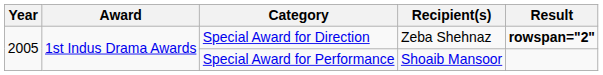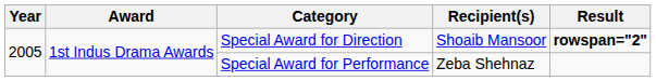Special Award for Direction | Recipient(s): Zeba Shehnaz -> Shoaib Mansoor
Special Award for Performance | Recipient(s): Shoaib Mansoor -> Zeba Shehnaz
